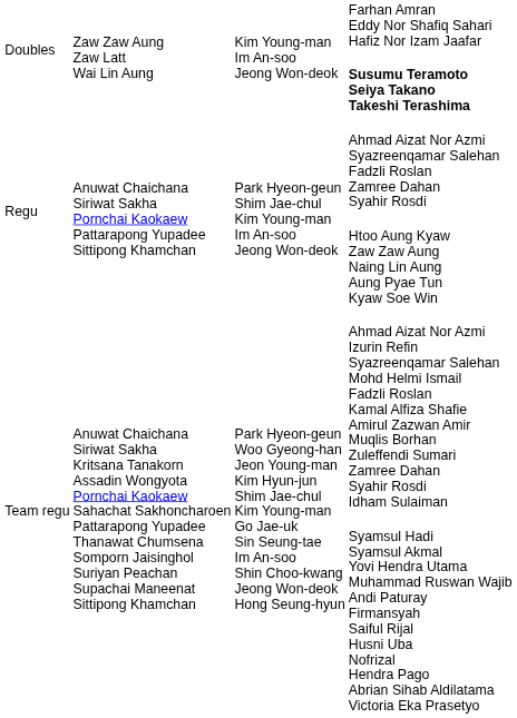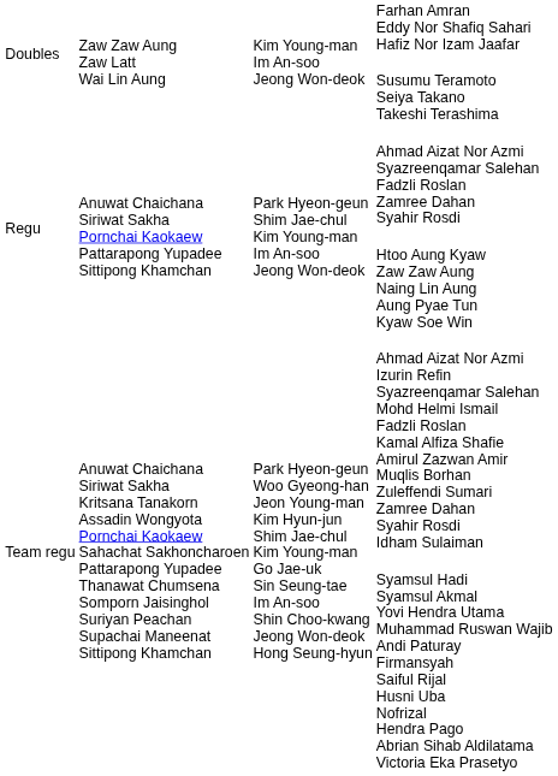Susumu Teramoto Seiya Takano Takeshi Terashima | column 4: bold -> normal
